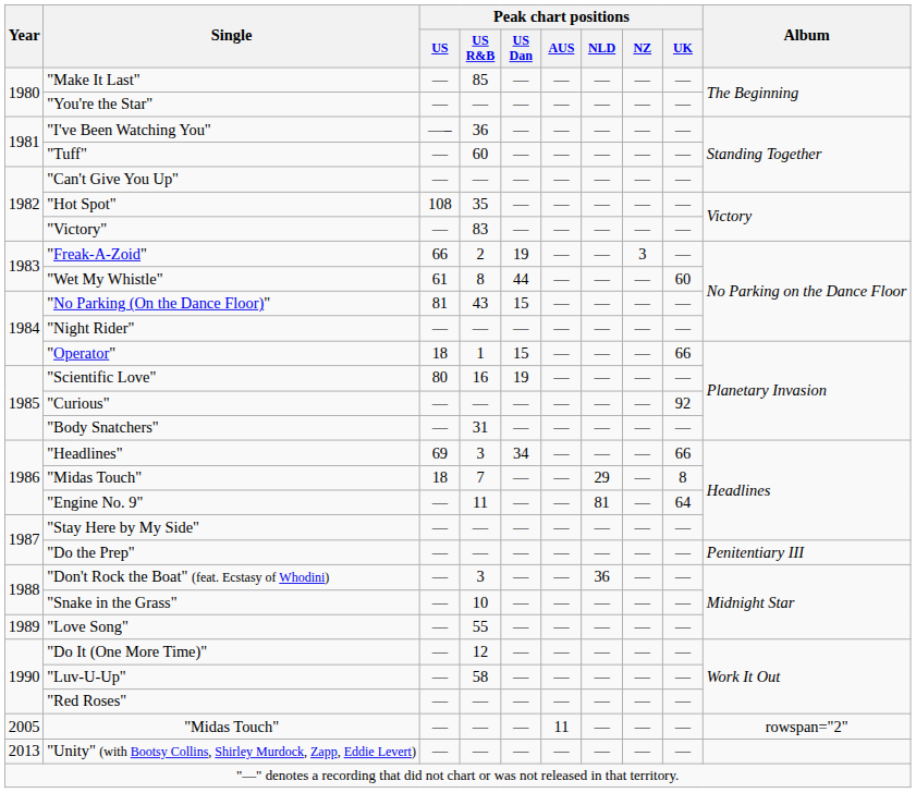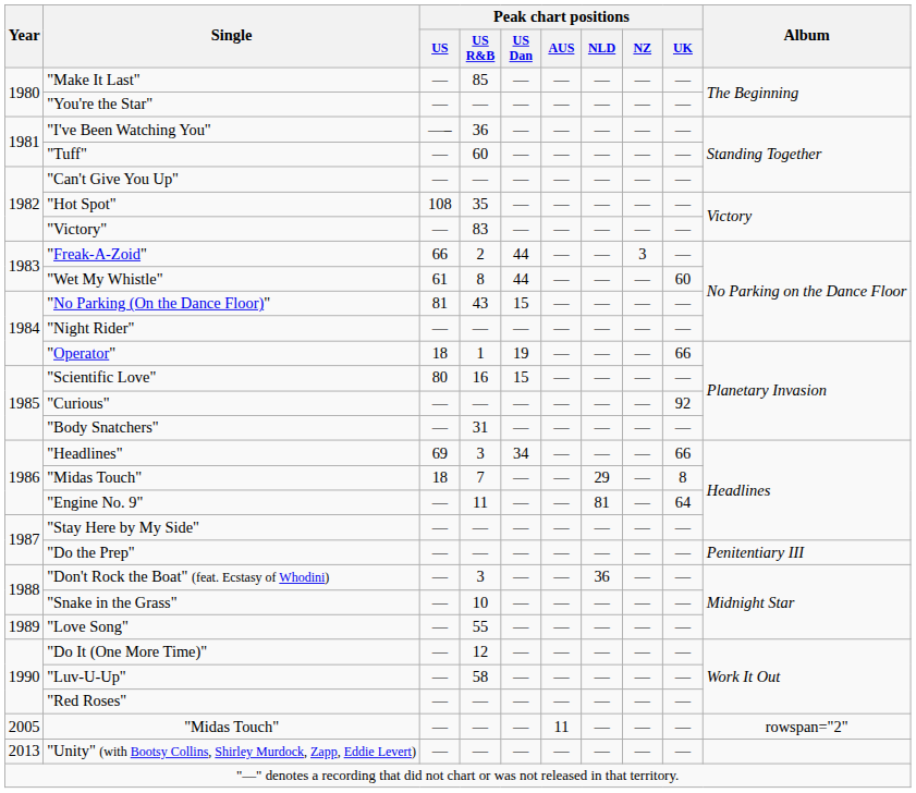"Freak-A-Zoid" | Peak chart positions / US Dan: 19 -> 44
"Operator" | Peak chart positions / US Dan: 15 -> 19
"Scientific Love" | Peak chart positions / US Dan: 19 -> 15
